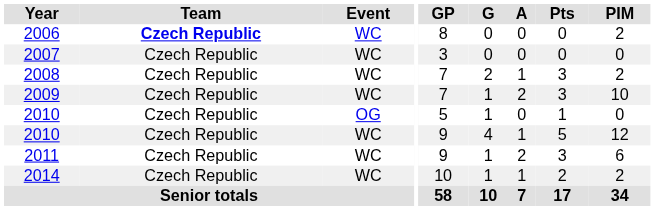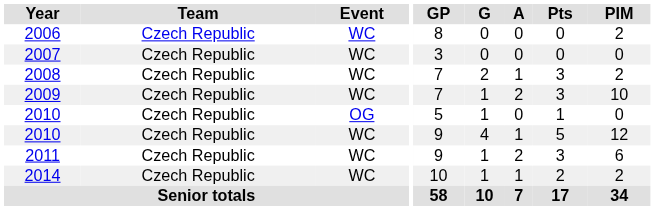2006 | Team: bold -> normal
